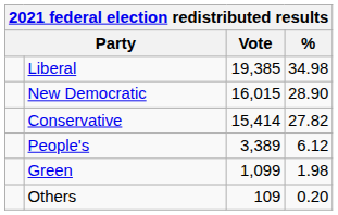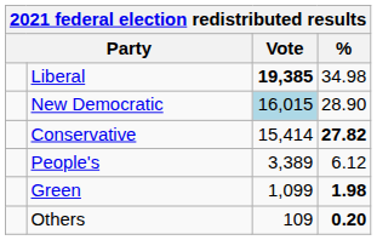Liberal | Vote: normal -> bold
New Democratic | Vote: no background -> lightblue background
Conservative | %: normal -> bold
Green | %: normal -> bold
Others | %: normal -> bold
